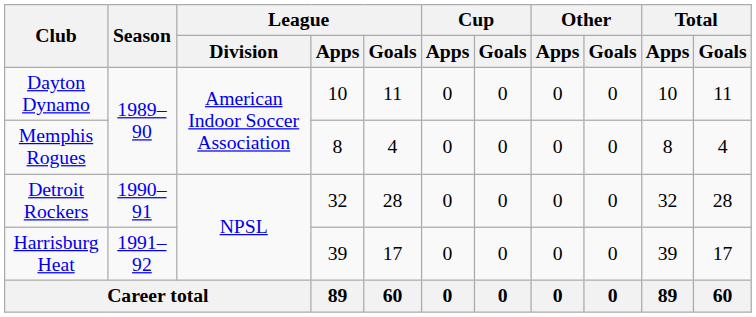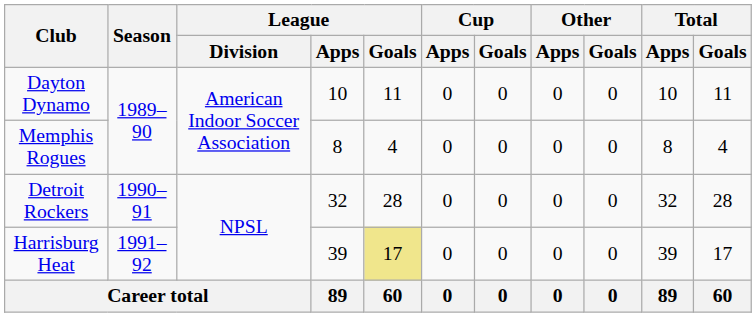Harrisburg Heat | League / Goals: no background -> khaki background
